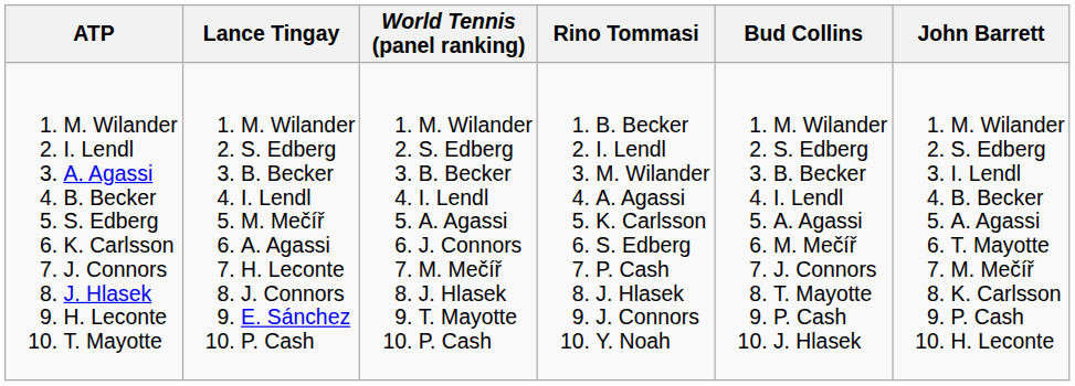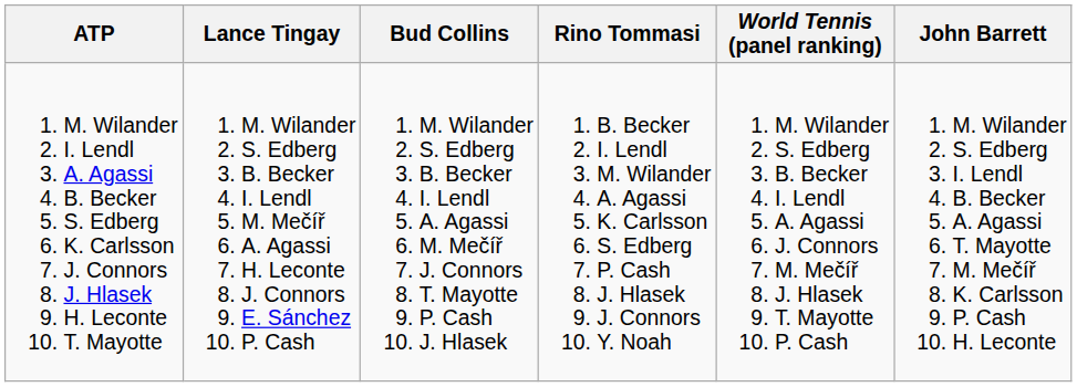columns swapped: Bud Collins <-> World Tennis (panel ranking)
